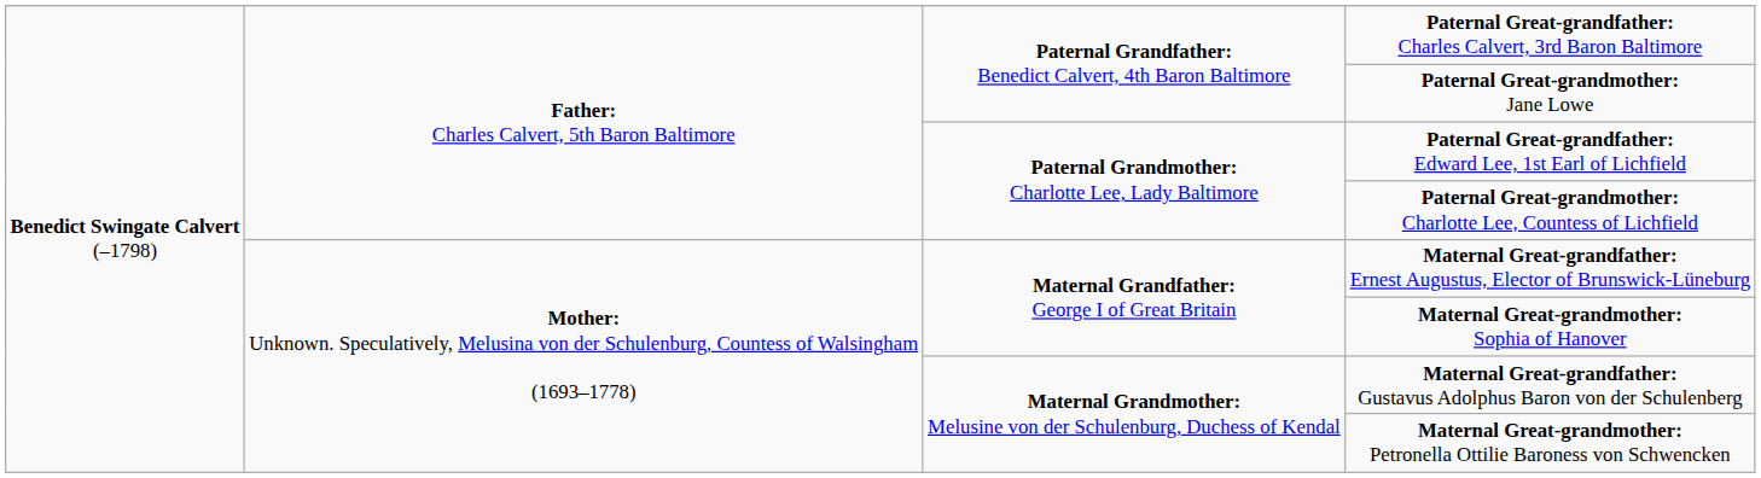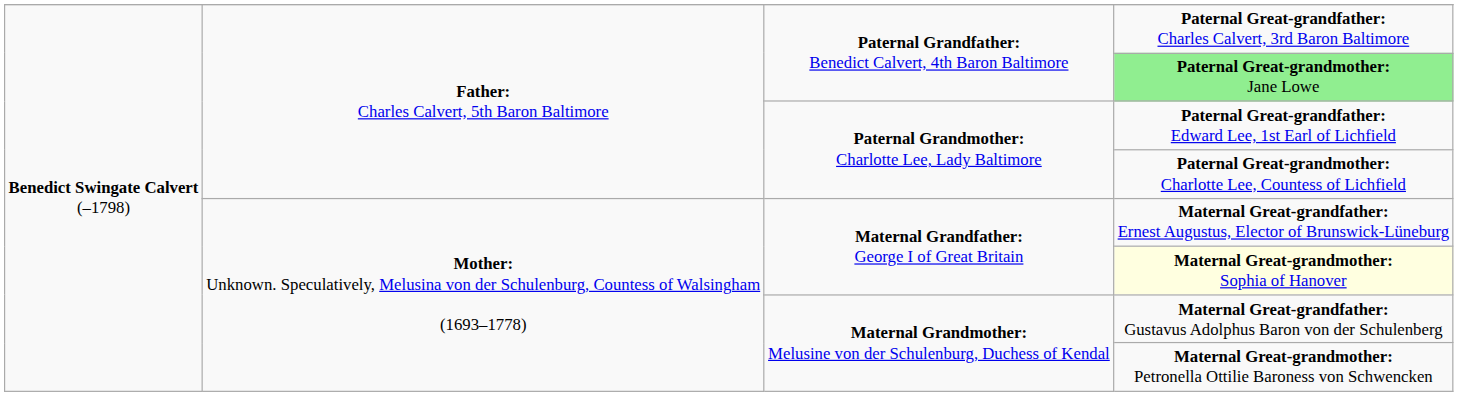Paternal Great-grandmother: Jane Lowe | column 4: no background -> lightgreen background
Maternal Great-grandmother: Sophia of Hanover | column 4: no background -> lightyellow background
